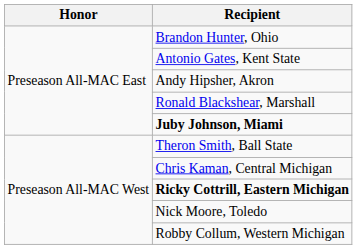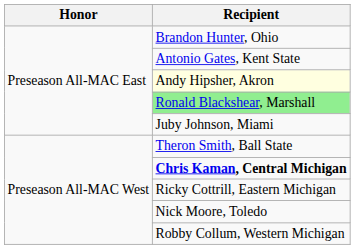row 4 | Recipient: no background -> lightyellow background
row 5 | Recipient: no background -> lightgreen background
row 6 | Recipient: bold -> normal
row 8 | Recipient: normal -> bold
row 9 | Recipient: bold -> normal
